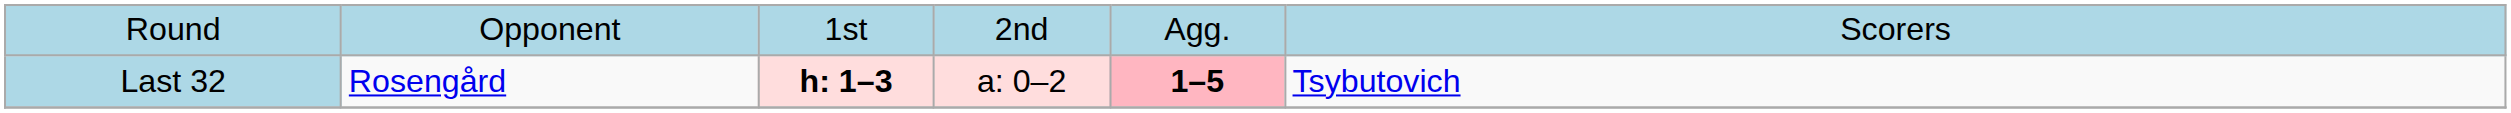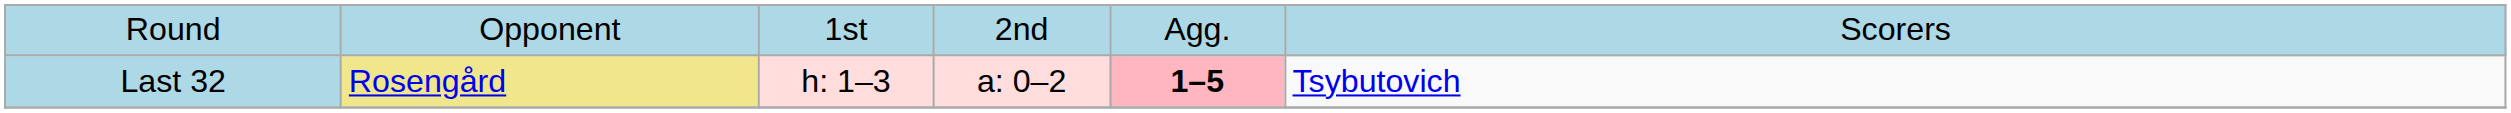Last 32 | column 2: no background -> khaki background
Last 32 | column 3: bold -> normal
